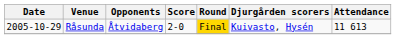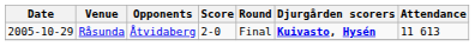Råsunda | Round: gold background -> no background
Råsunda | Djurgården scorers: normal -> bold
